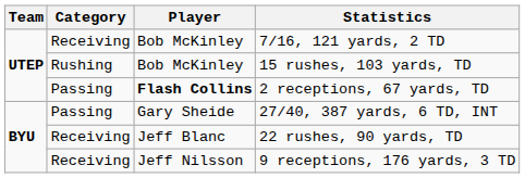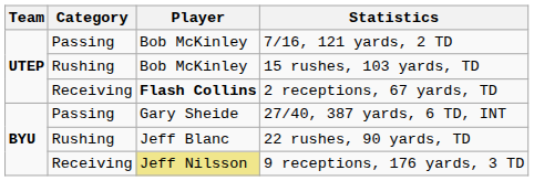7/16, 121 yards, 2 TD | Category: Receiving -> Passing
2 receptions, 67 yards, TD | Category: Passing -> Receiving
22 rushes, 90 yards, TD | Category: Receiving -> Rushing
9 receptions, 176 yards, 3 TD | Player: no background -> khaki background
